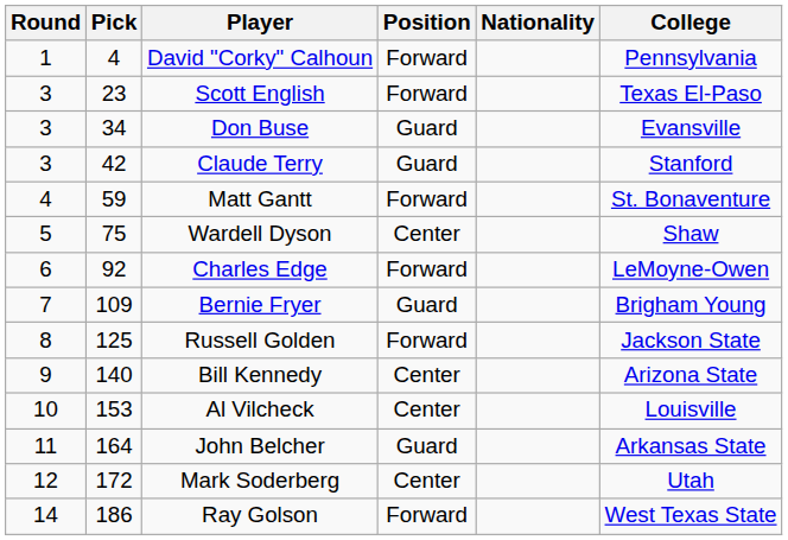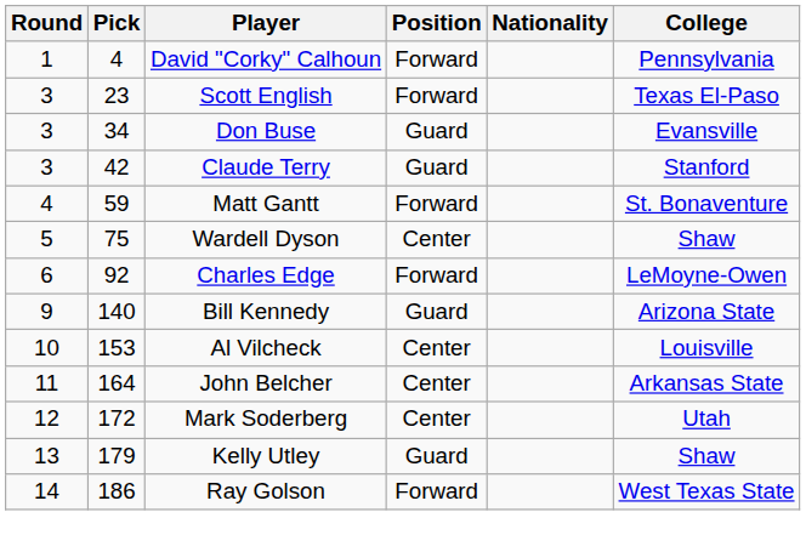- row: 7 | 109 | Bernie Fryer | Guard | Brigham Young
- row: 8 | 125 | Russell Golden | Forward | Jackson State
Bill Kennedy | Position: Center -> Guard
John Belcher | Position: Guard -> Center
+ row: 13 | 179 | Kelly Utley | Guard | Shaw
